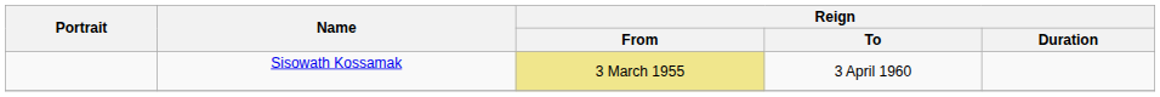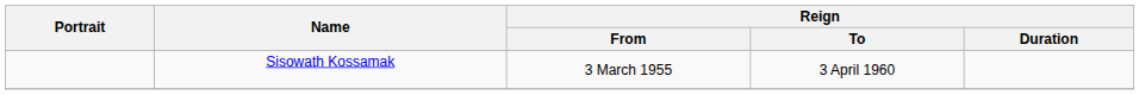Sisowath Kossamak | Reign / From: khaki background -> no background
